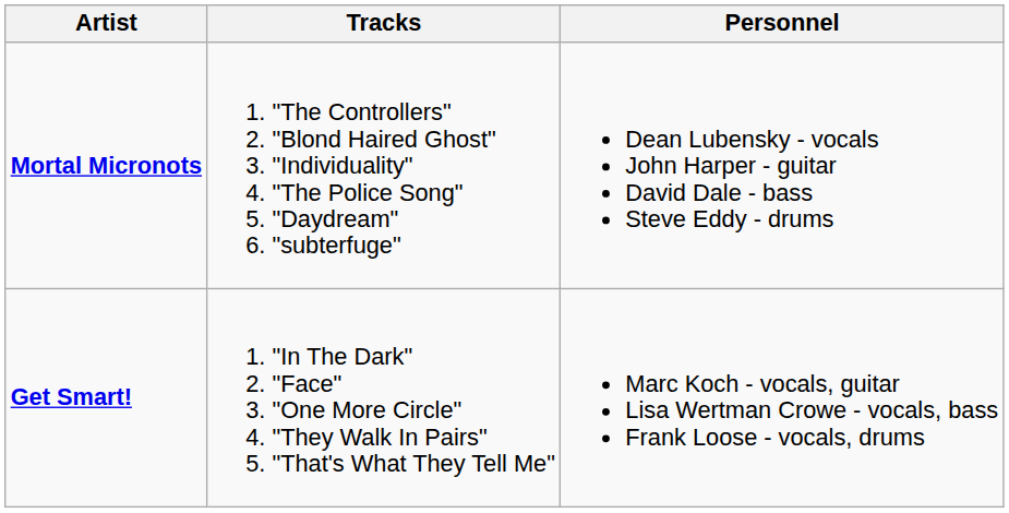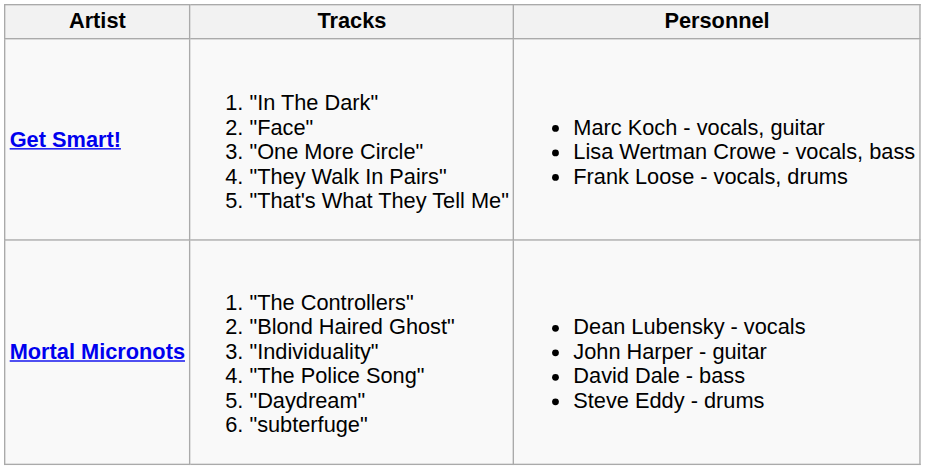rows swapped: Get Smart! <-> Mortal Micronots
